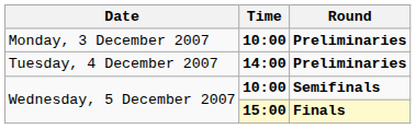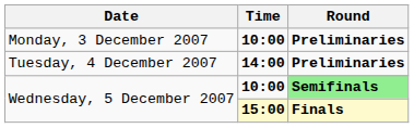Wednesday, 5 December 2007 / 10:00 | Round: no background -> lightgreen background
